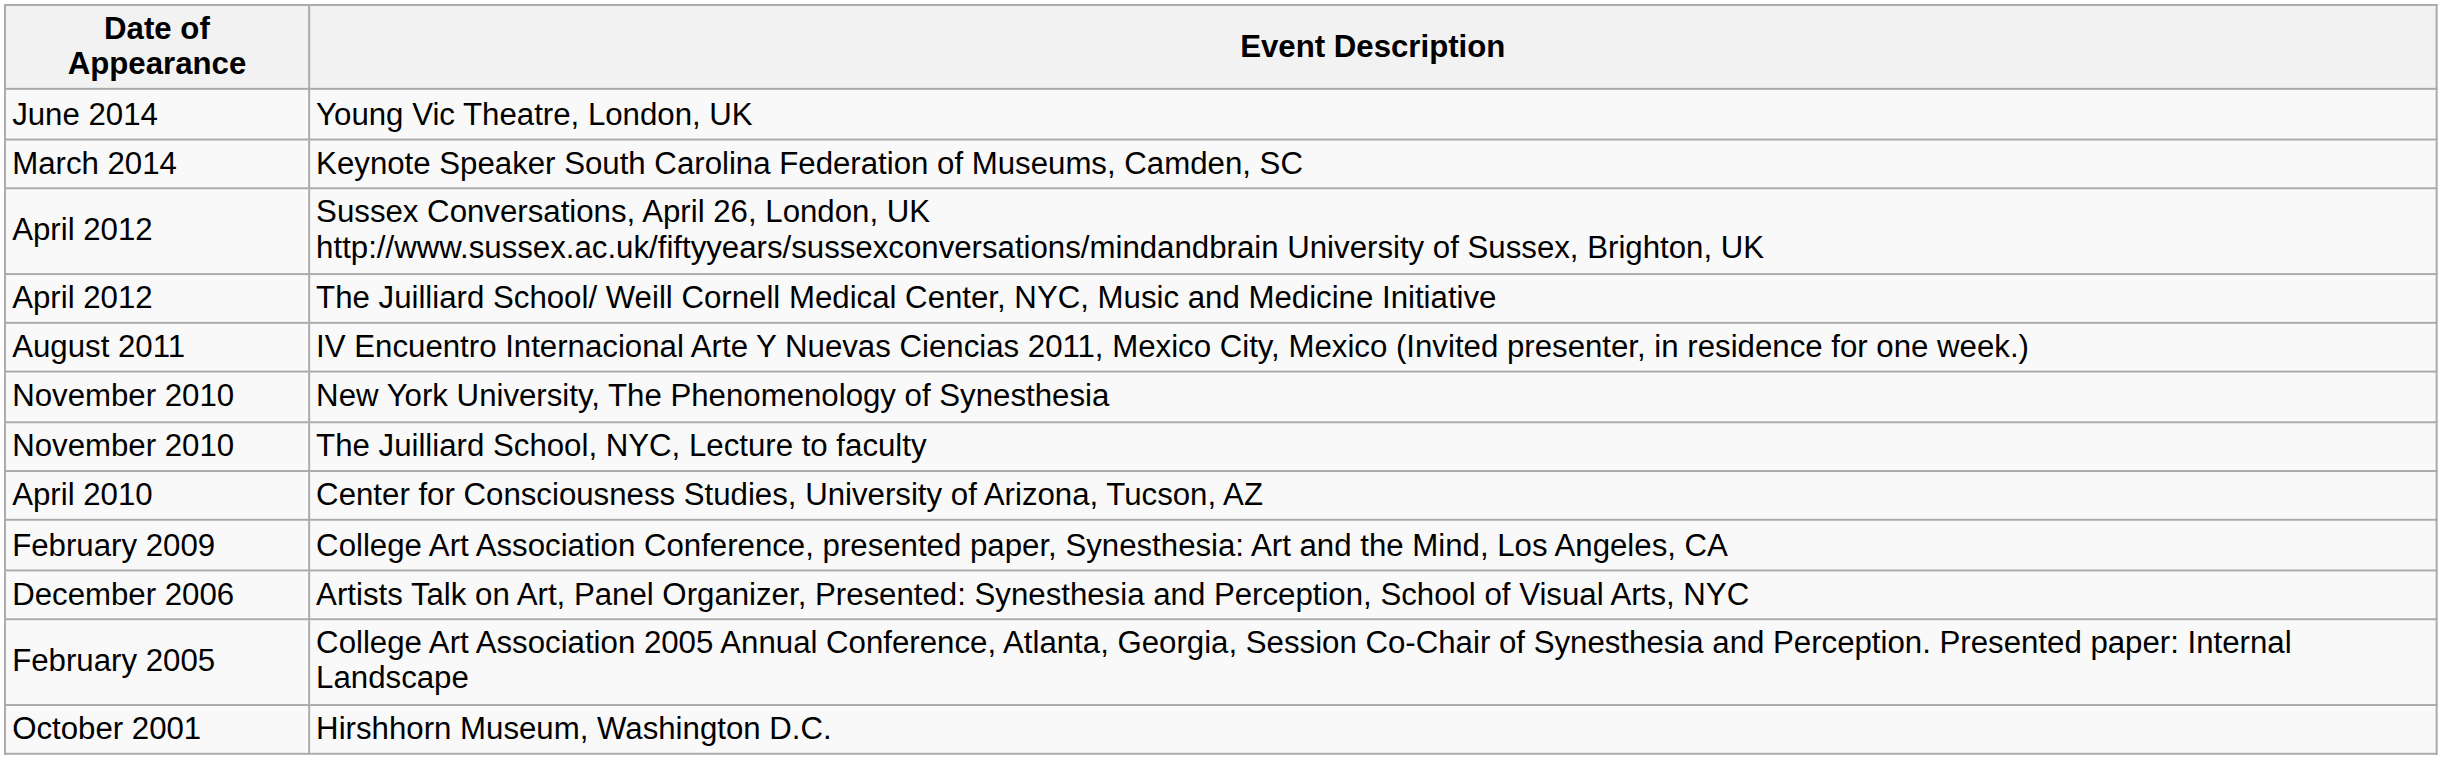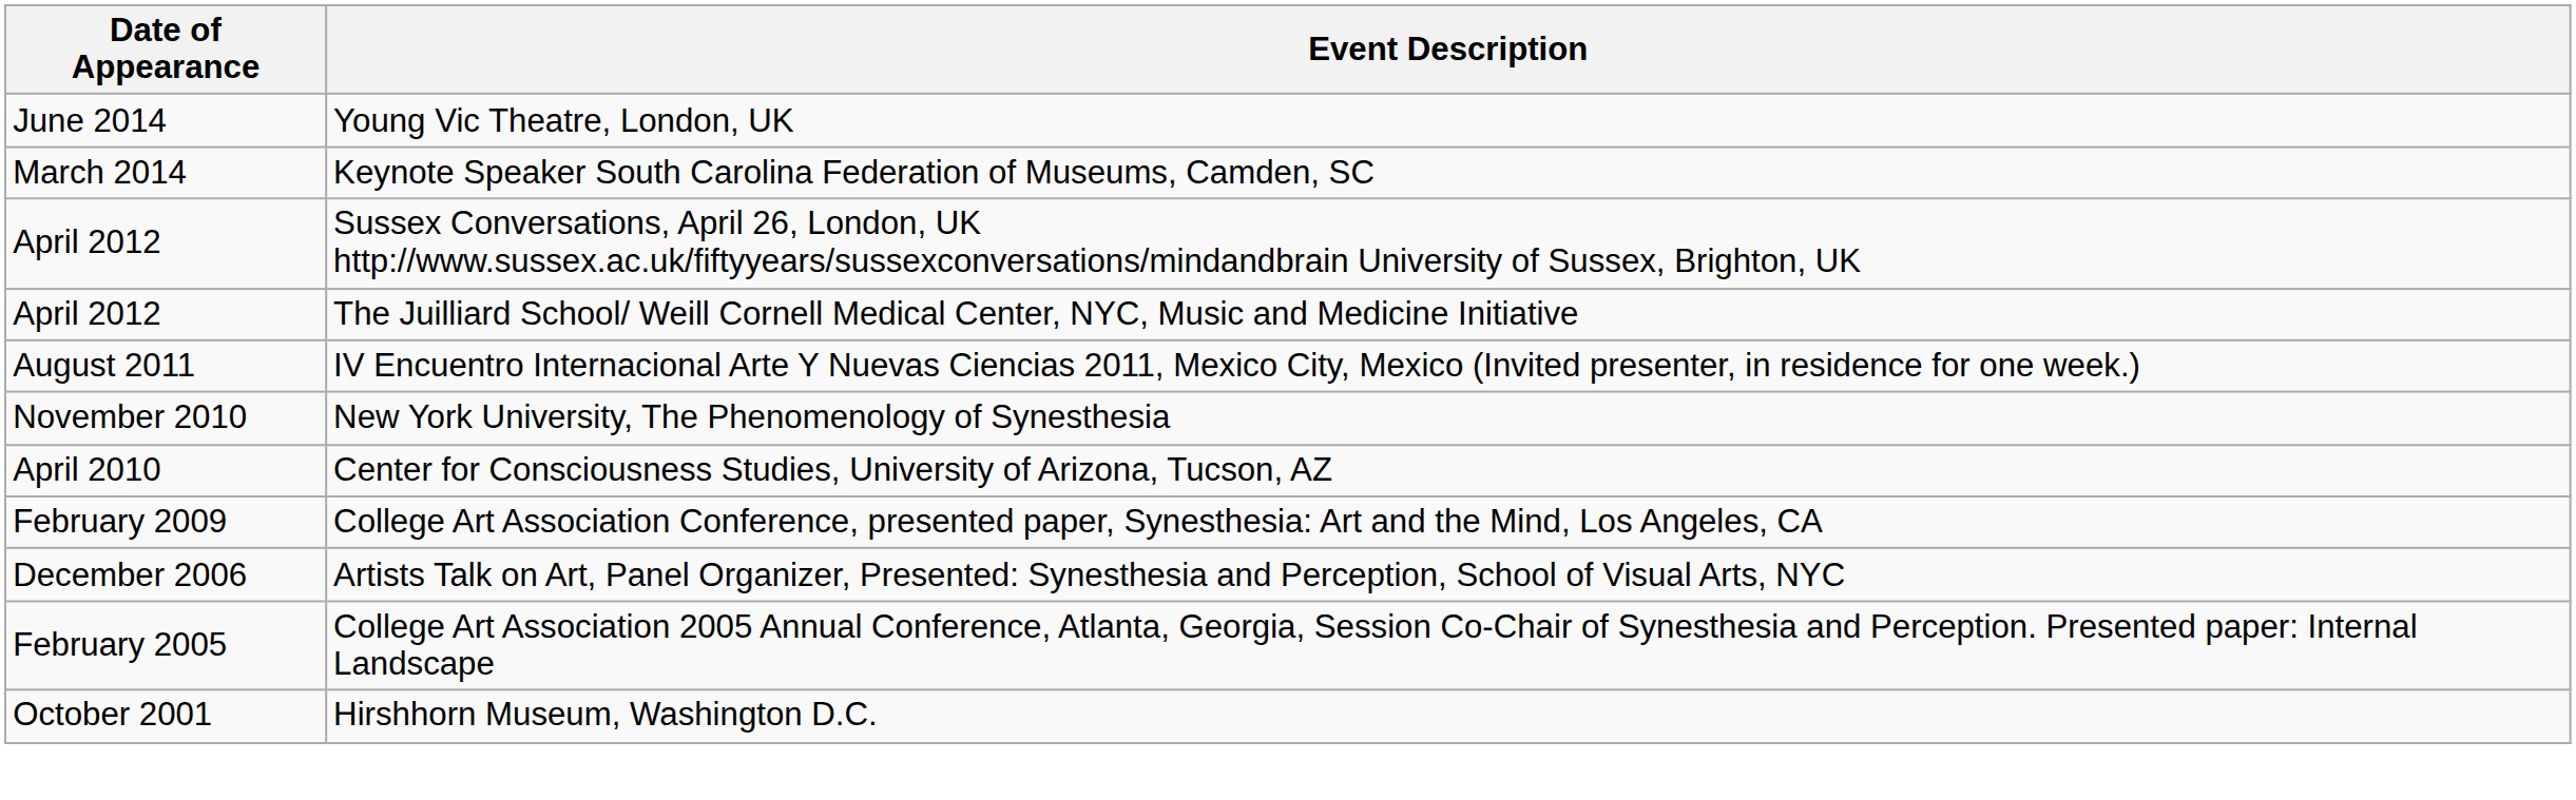- row: November 2010 | The Juilliard School, NYC, Lecture to faculty
